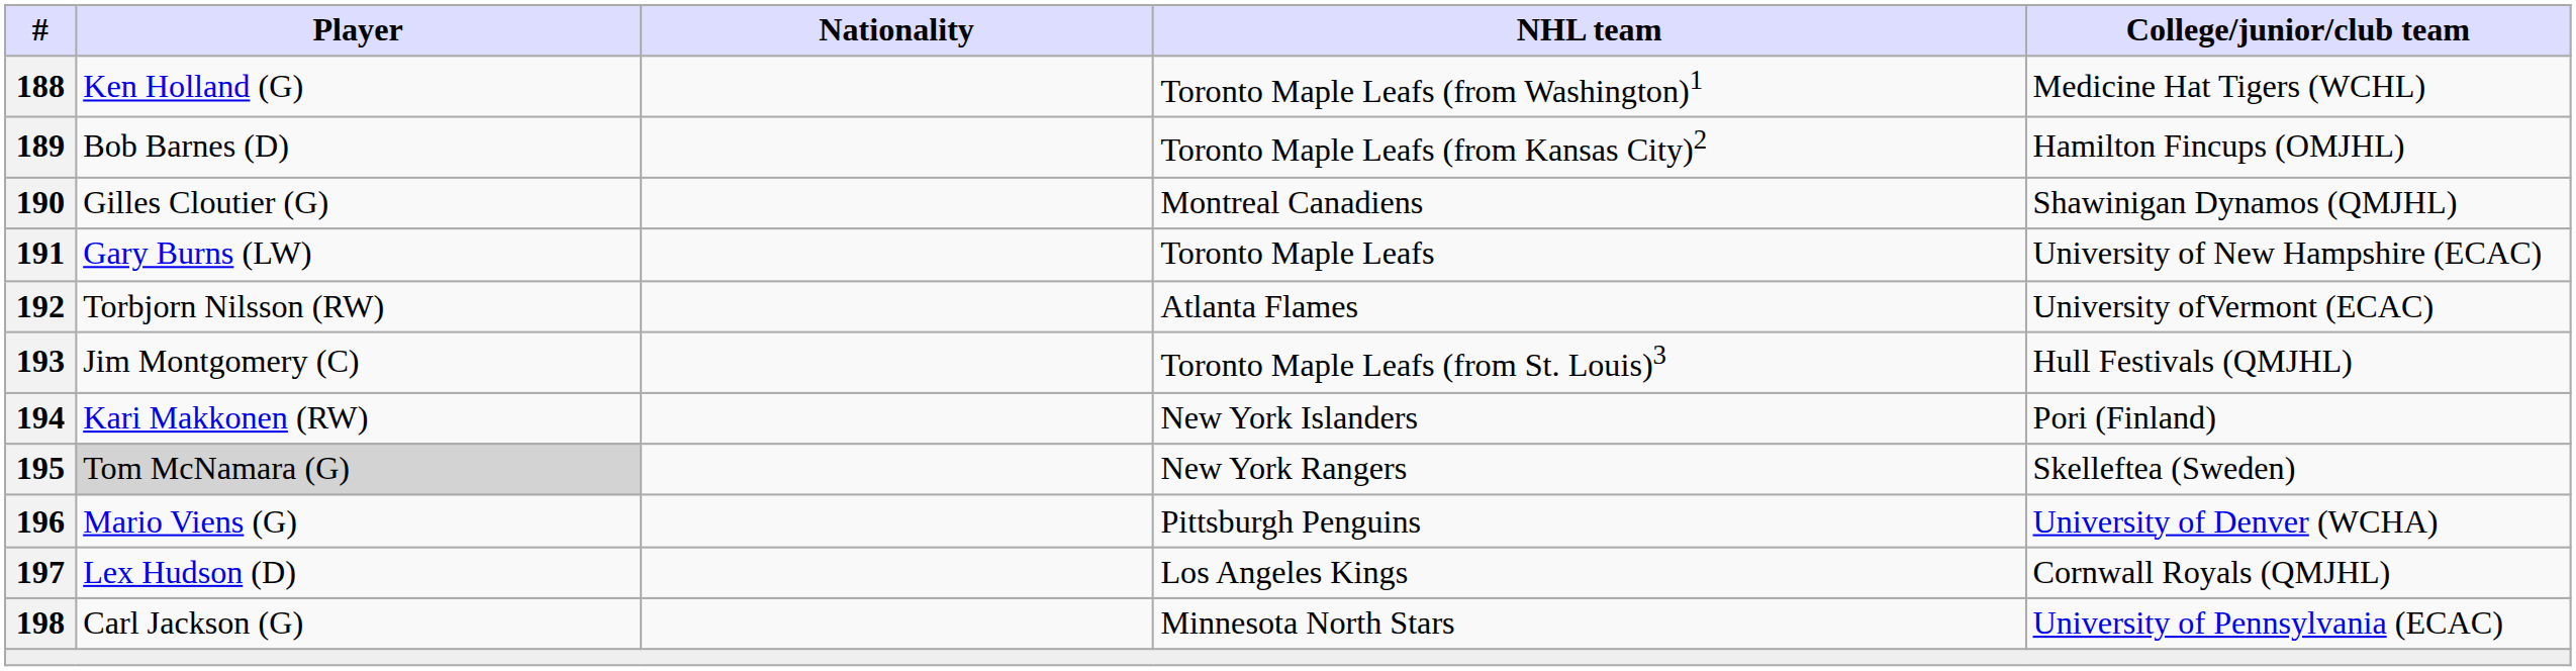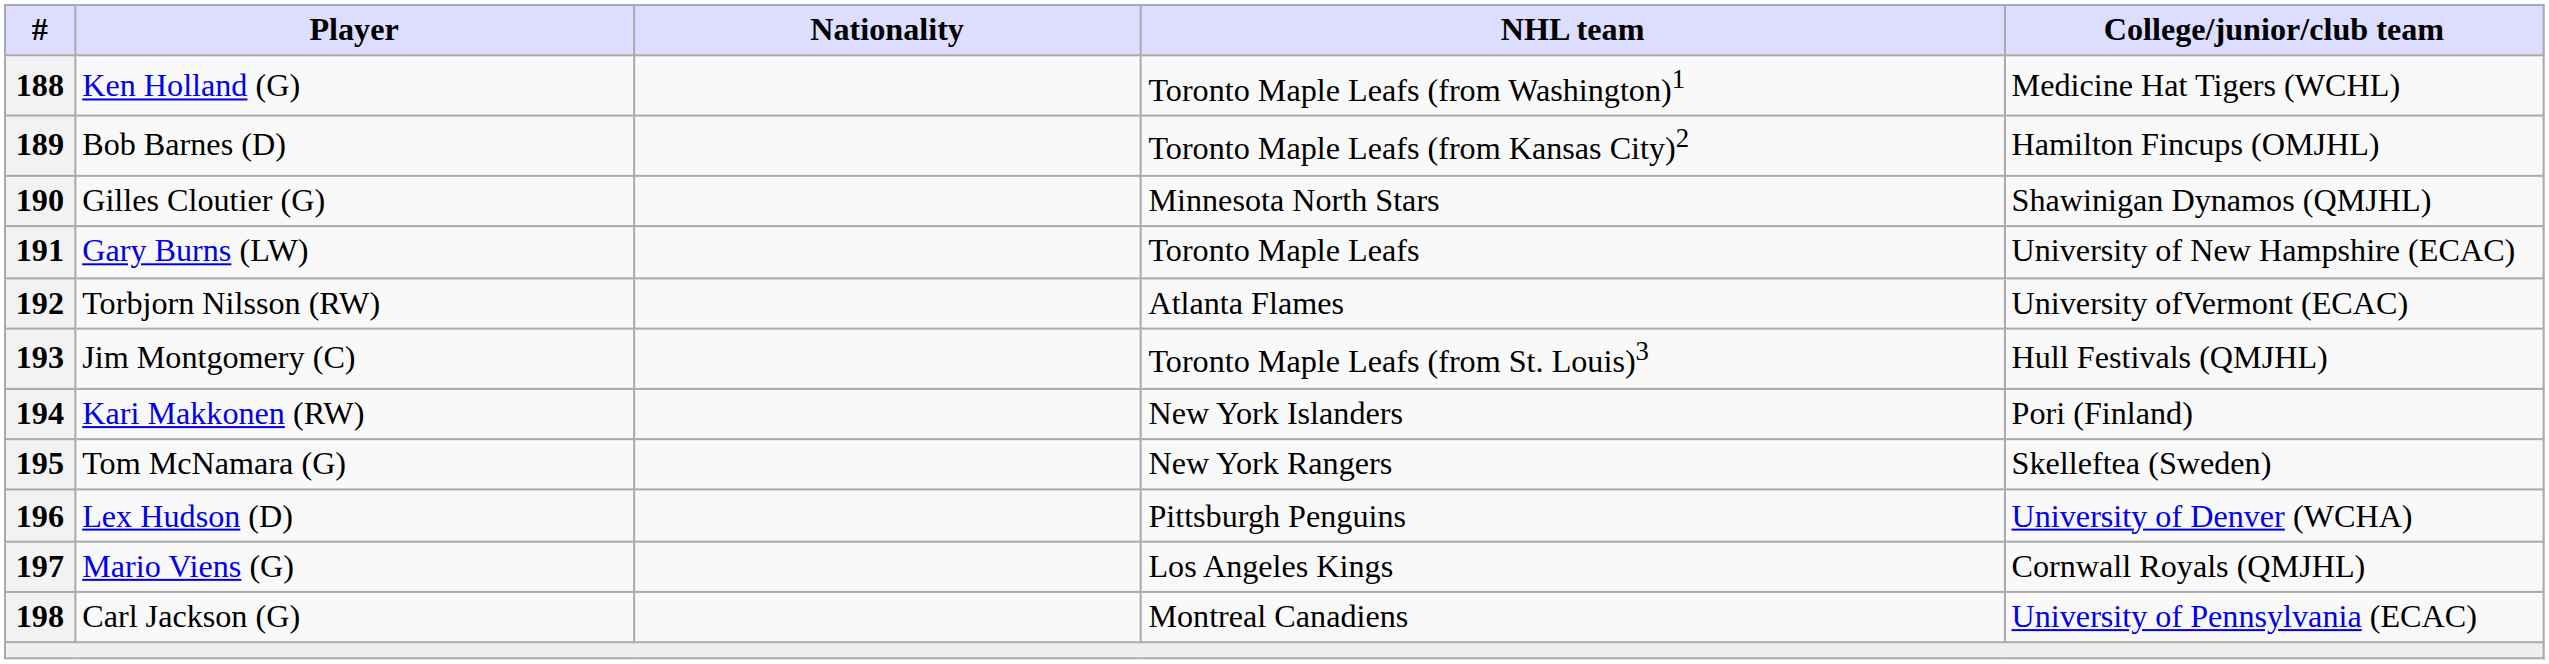190 | NHL team: Montreal Canadiens -> Minnesota North Stars
195 | Player: lightgrey background -> no background
196 | Player: Mario Viens (G) -> Lex Hudson (D)
197 | Player: Lex Hudson (D) -> Mario Viens (G)
198 | NHL team: Minnesota North Stars -> Montreal Canadiens
